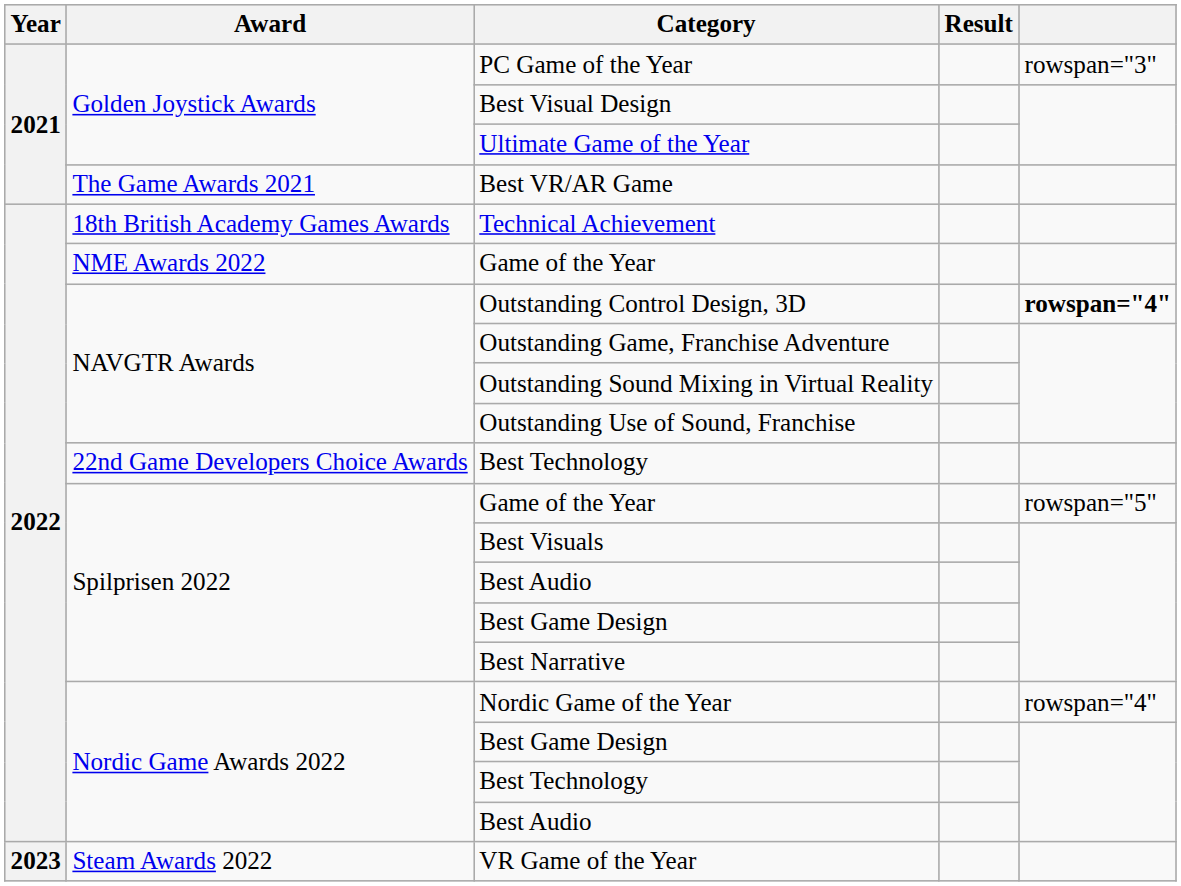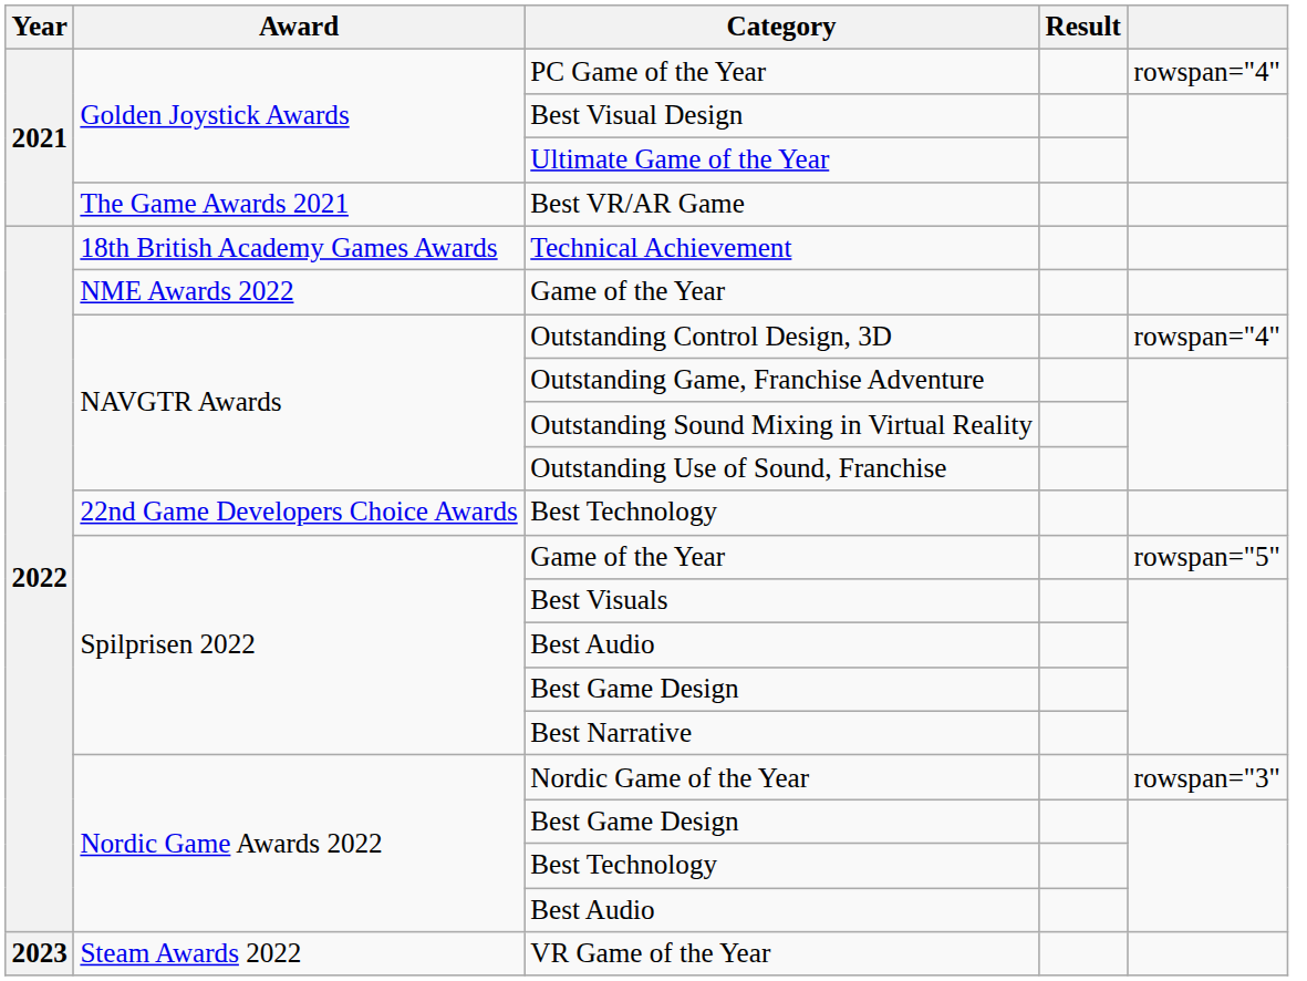PC Game of the Year | column 5: rowspan="3" -> rowspan="4"
Outstanding Control Design, 3D | column 5: bold -> normal
Nordic Game of the Year | column 5: rowspan="4" -> rowspan="3"
